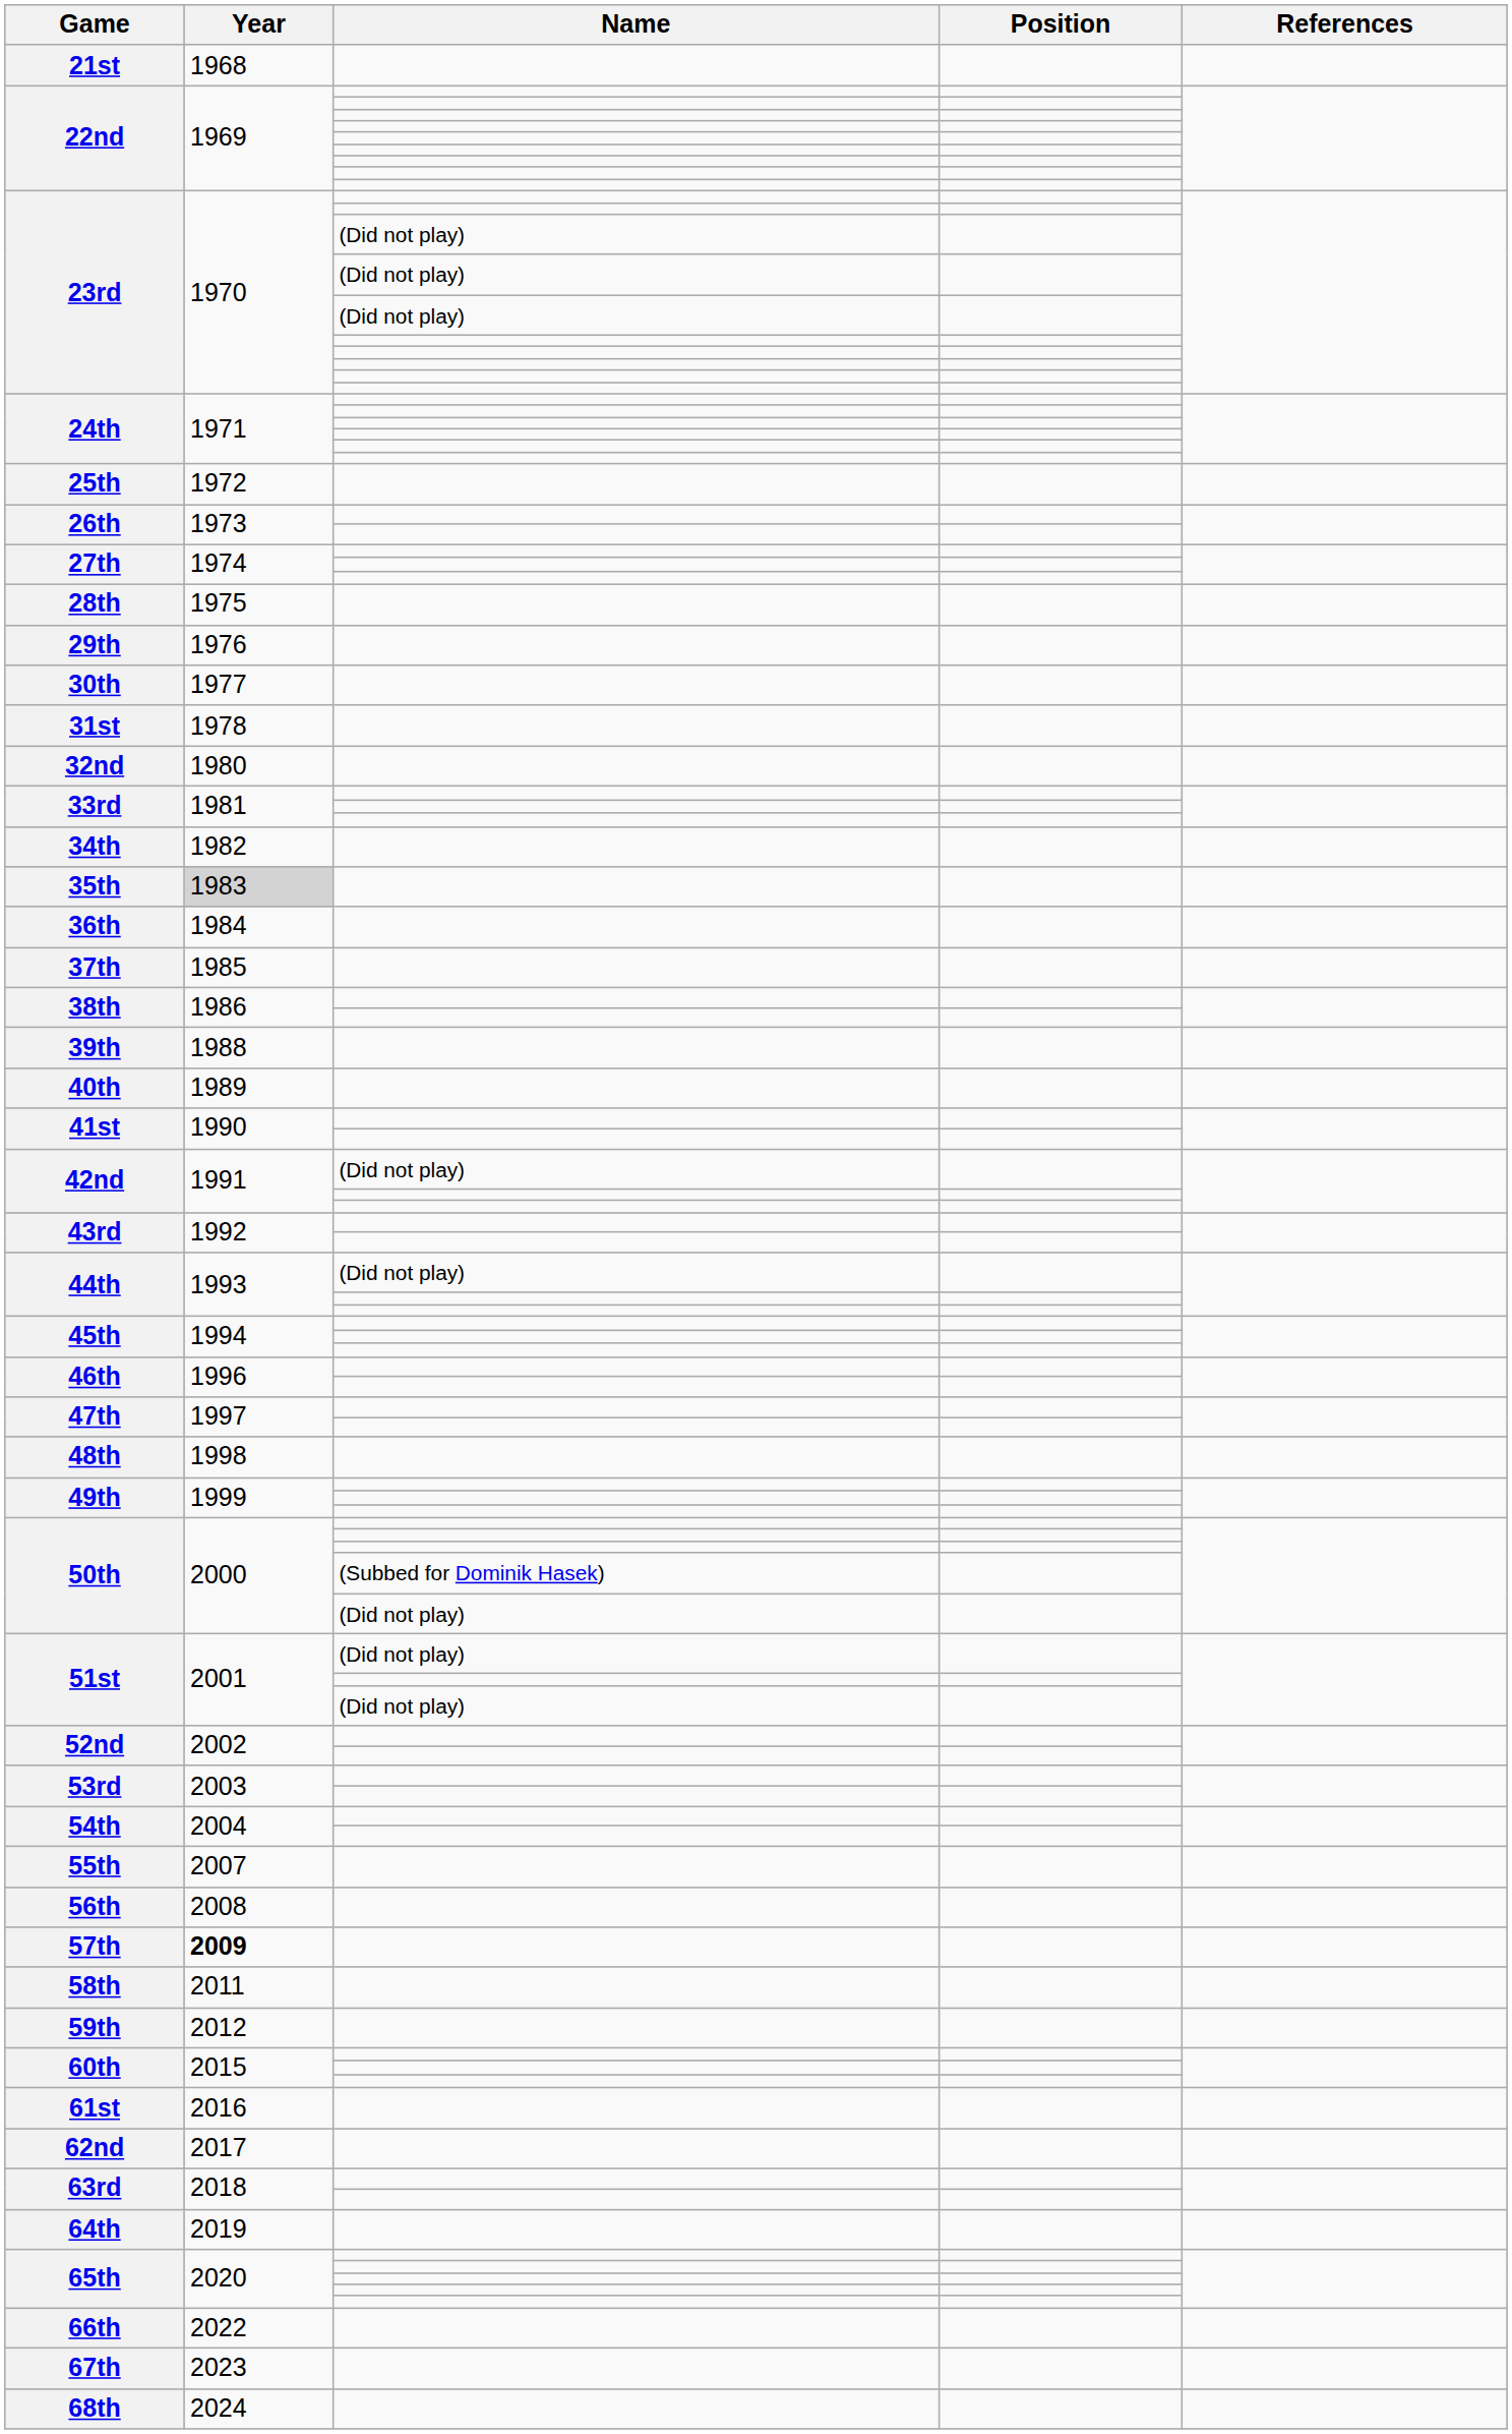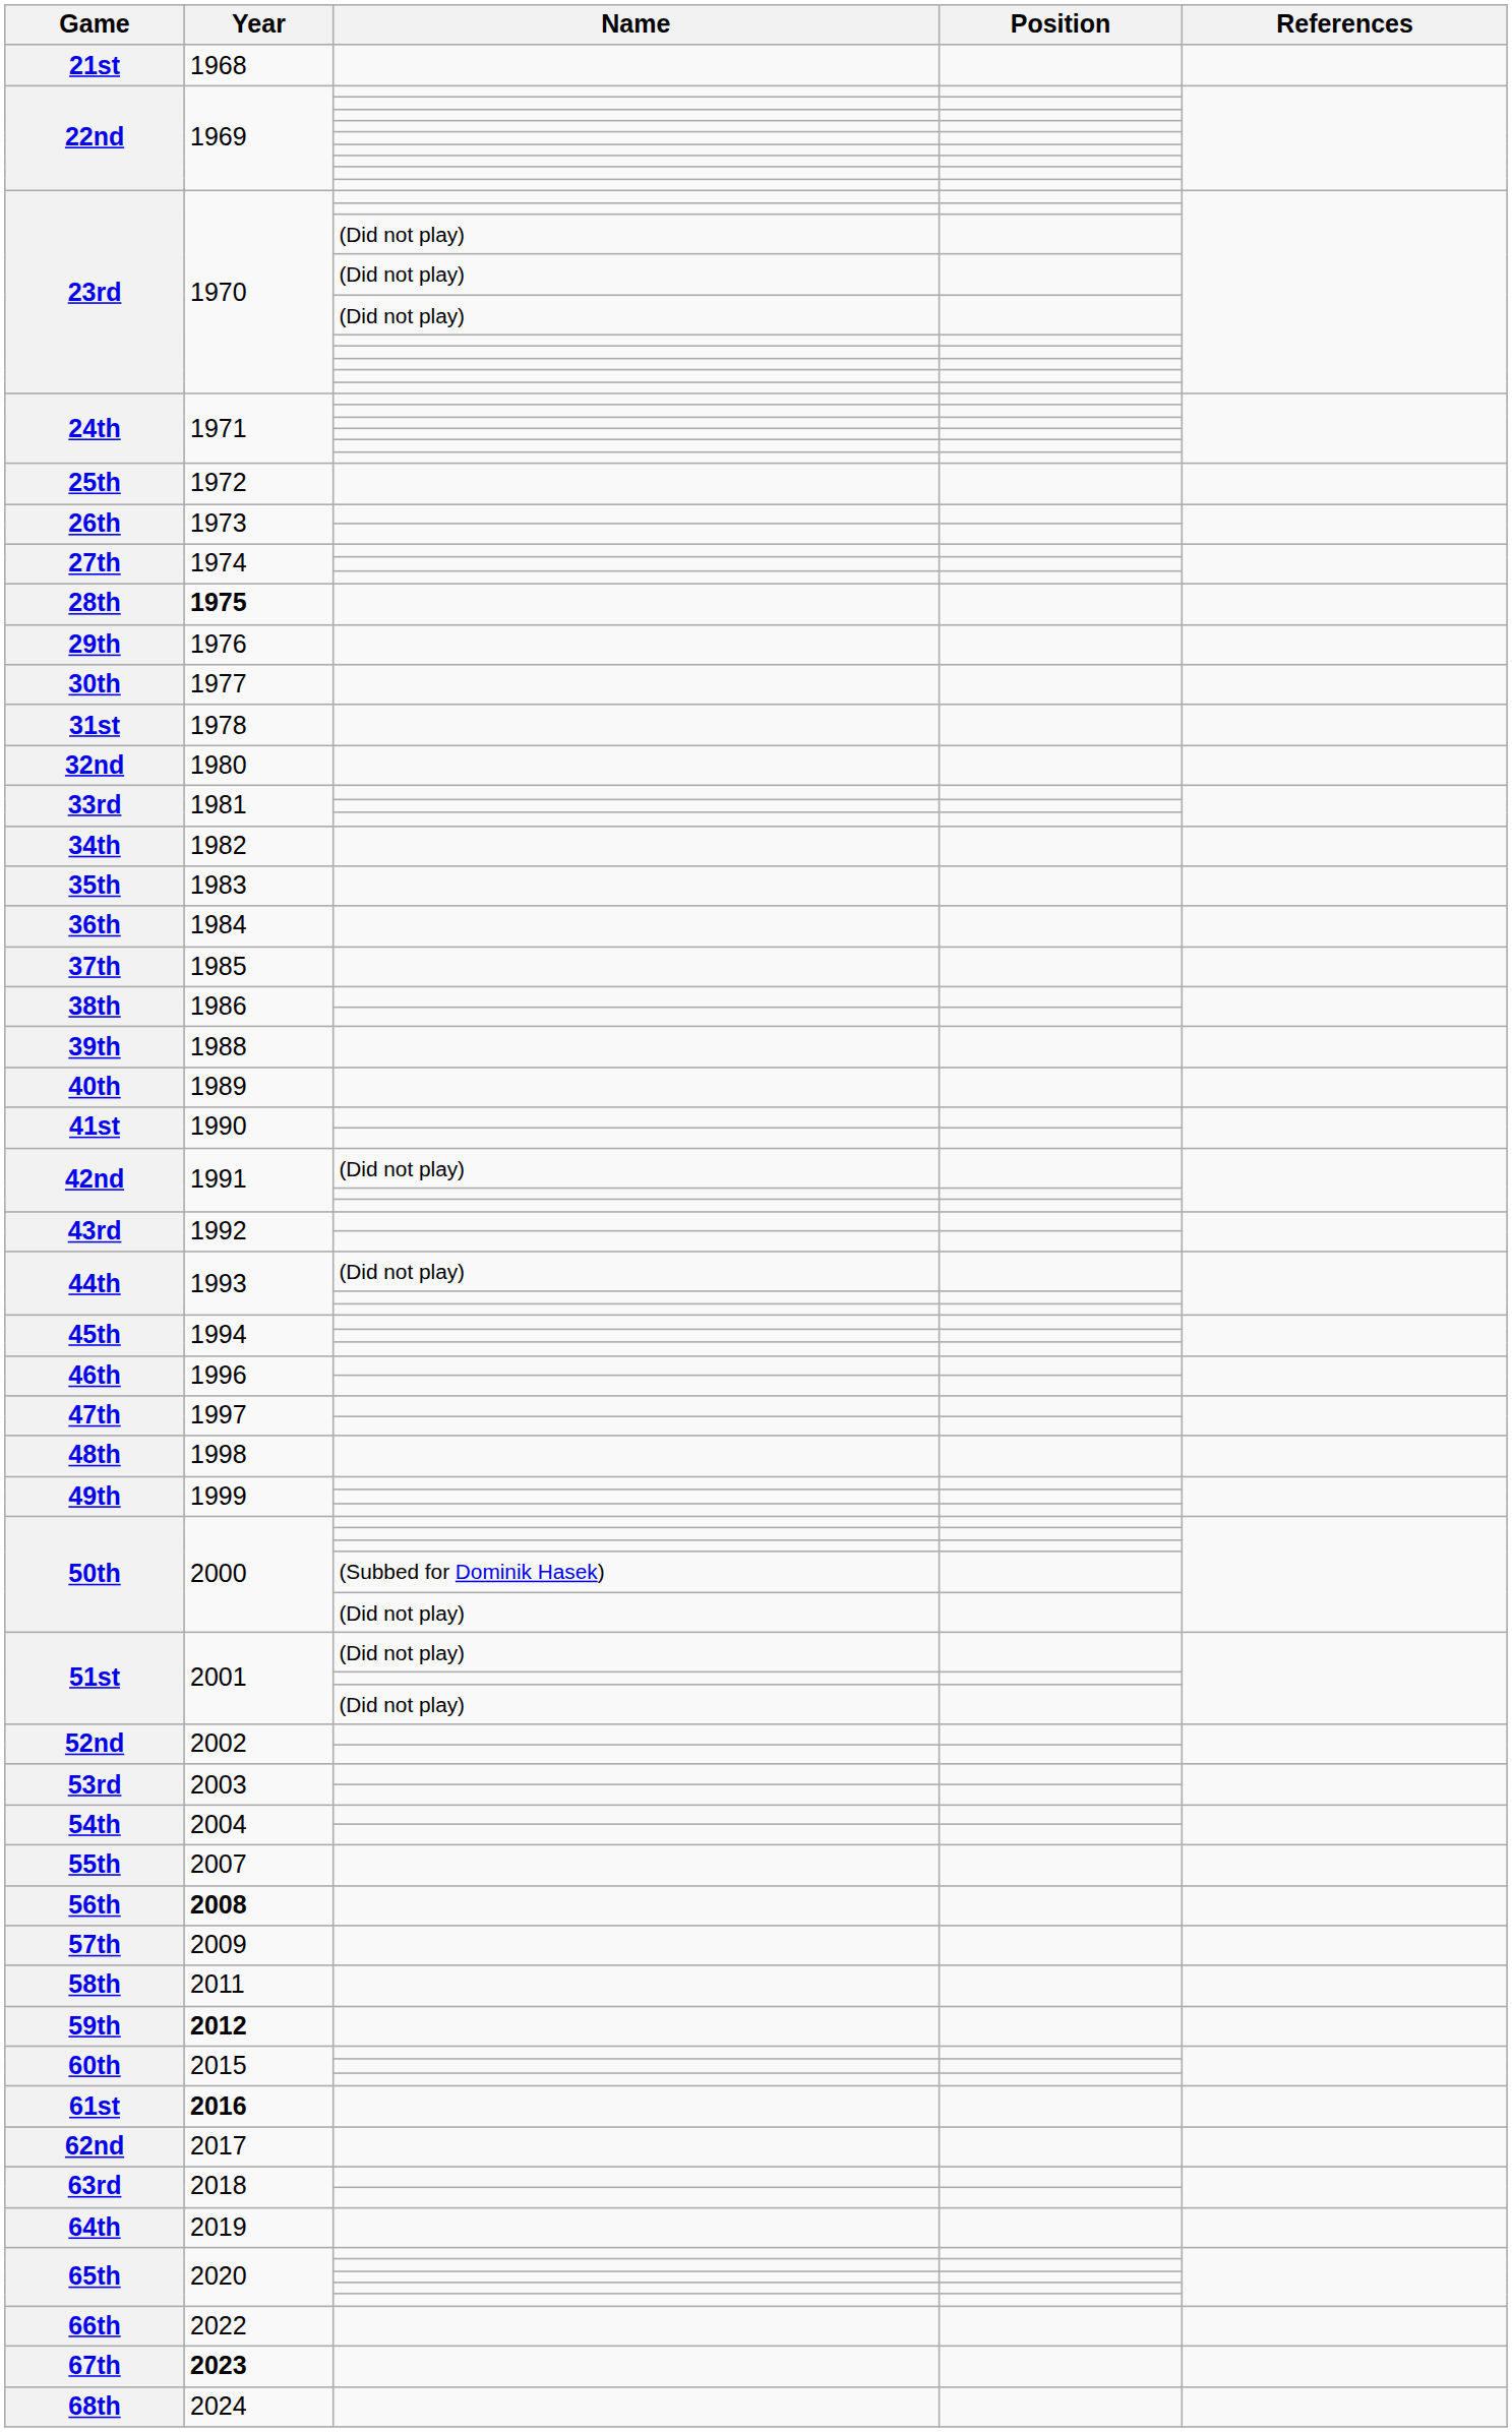28th | Year: normal -> bold
35th | Year: lightgrey background -> no background
56th | Year: normal -> bold
57th | Year: bold -> normal
59th | Year: normal -> bold
61st | Year: normal -> bold
67th | Year: normal -> bold
